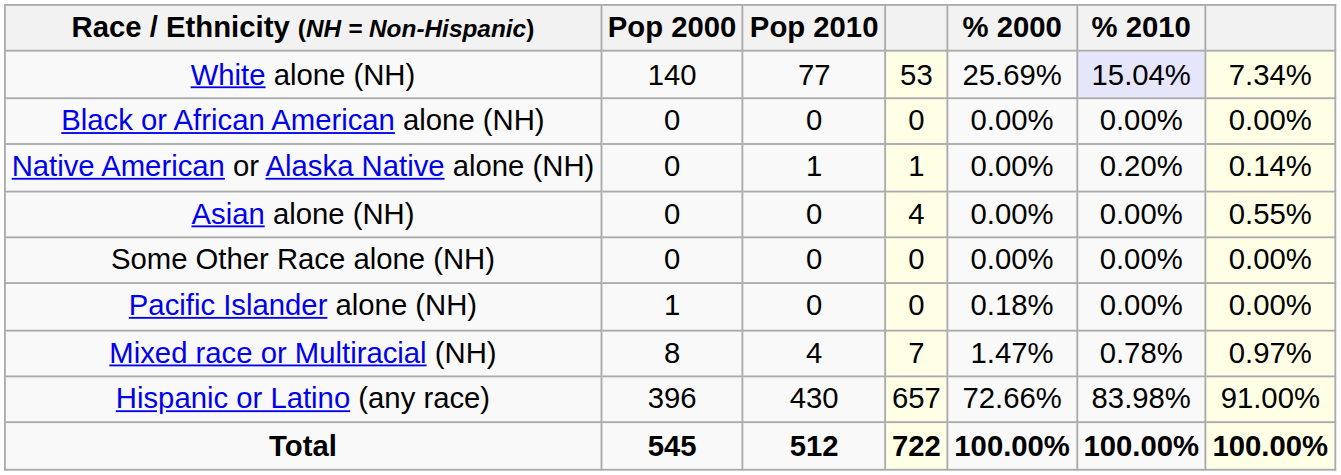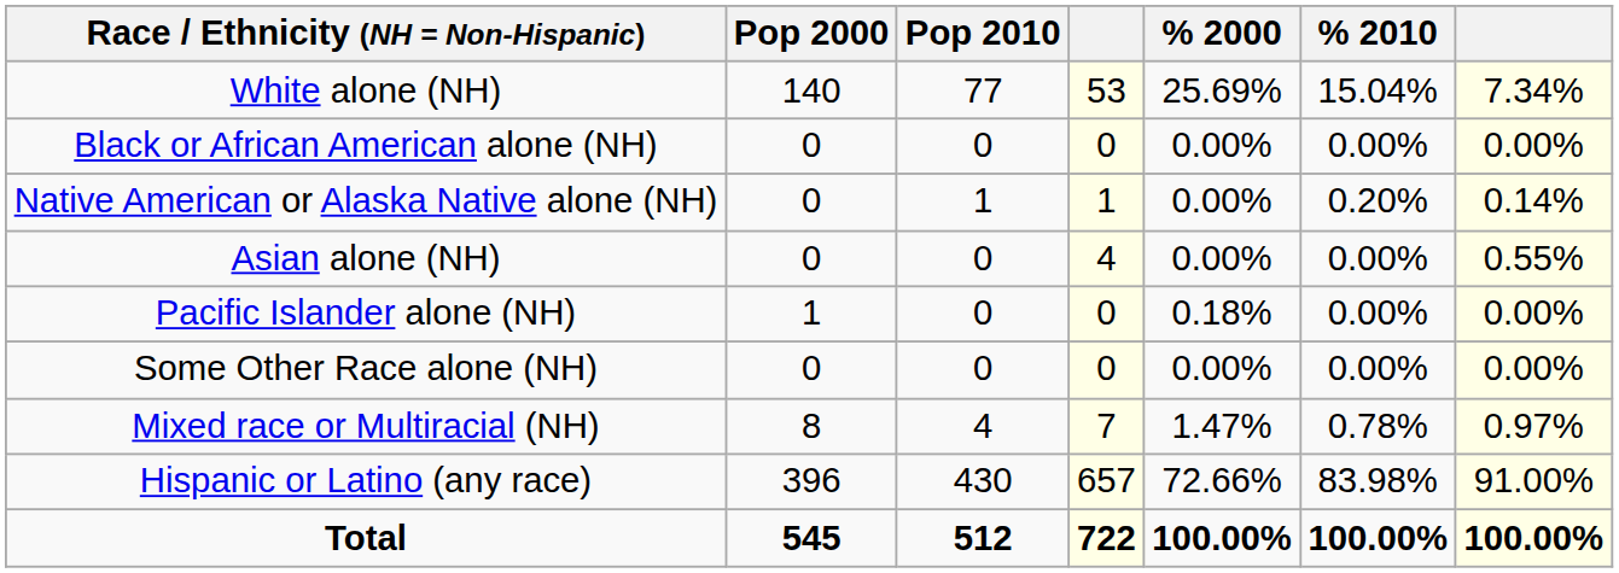White alone (NH) | % 2010: lavender background -> no background
rows swapped: Pacific Islander alone (NH) <-> Some Other Race alone (NH)
